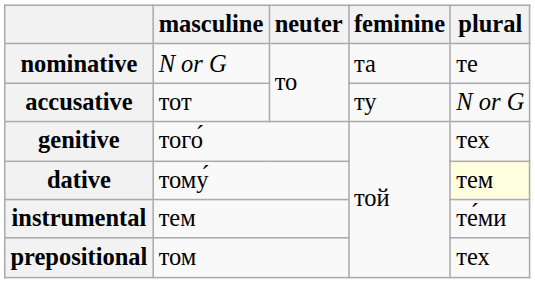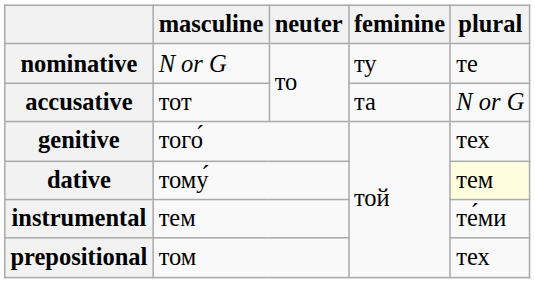nominative | feminine: та -> ту
accusative | feminine: ту -> та
